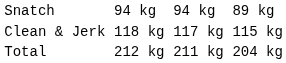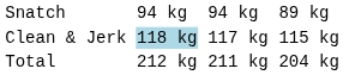Clean & Jerk | column 2: no background -> lightblue background
